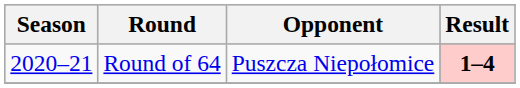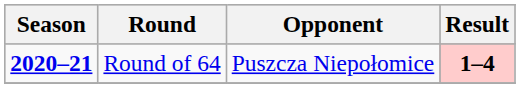Round of 64 | Season: normal -> bold
